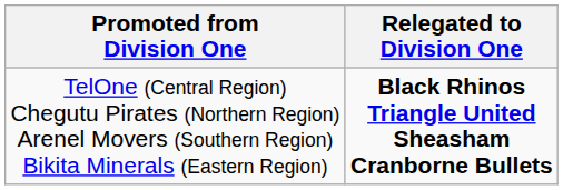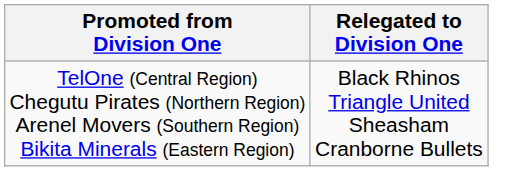row 2 | Relegated to Division One: bold -> normal
